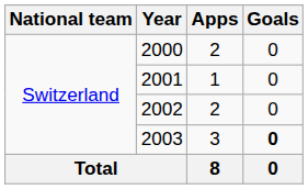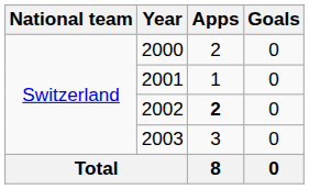2002 | Apps: normal -> bold
2003 | Goals: bold -> normal
